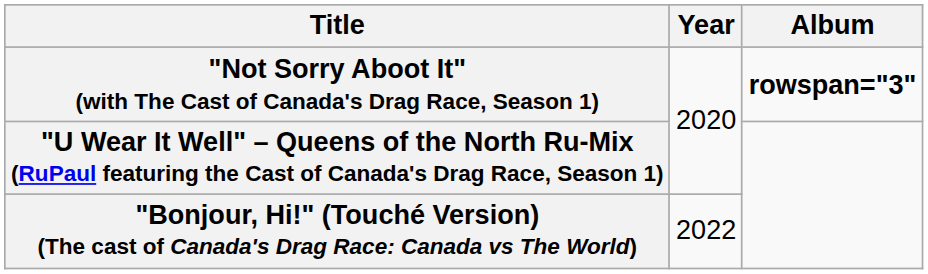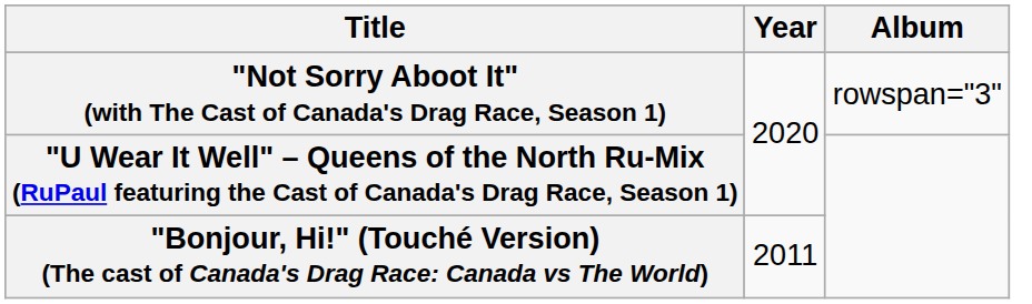row 2 | Album: bold -> normal
row 4 | Year: 2022 -> 2011
